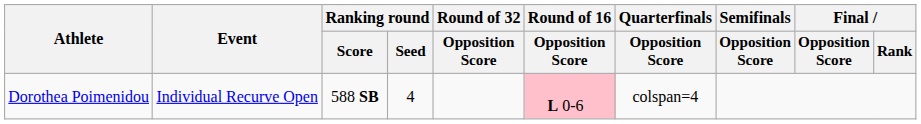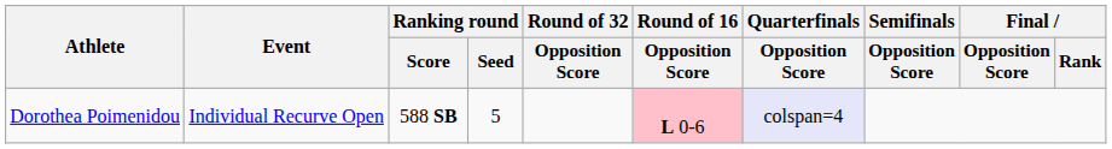Dorothea Poimenidou | Ranking round / Seed: 4 -> 5
Dorothea Poimenidou | Quarterfinals / Opposition Score: no background -> lavender background
